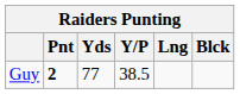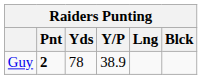Guy | Yds: 77 -> 78
Guy | Y/P: 38.5 -> 38.9
